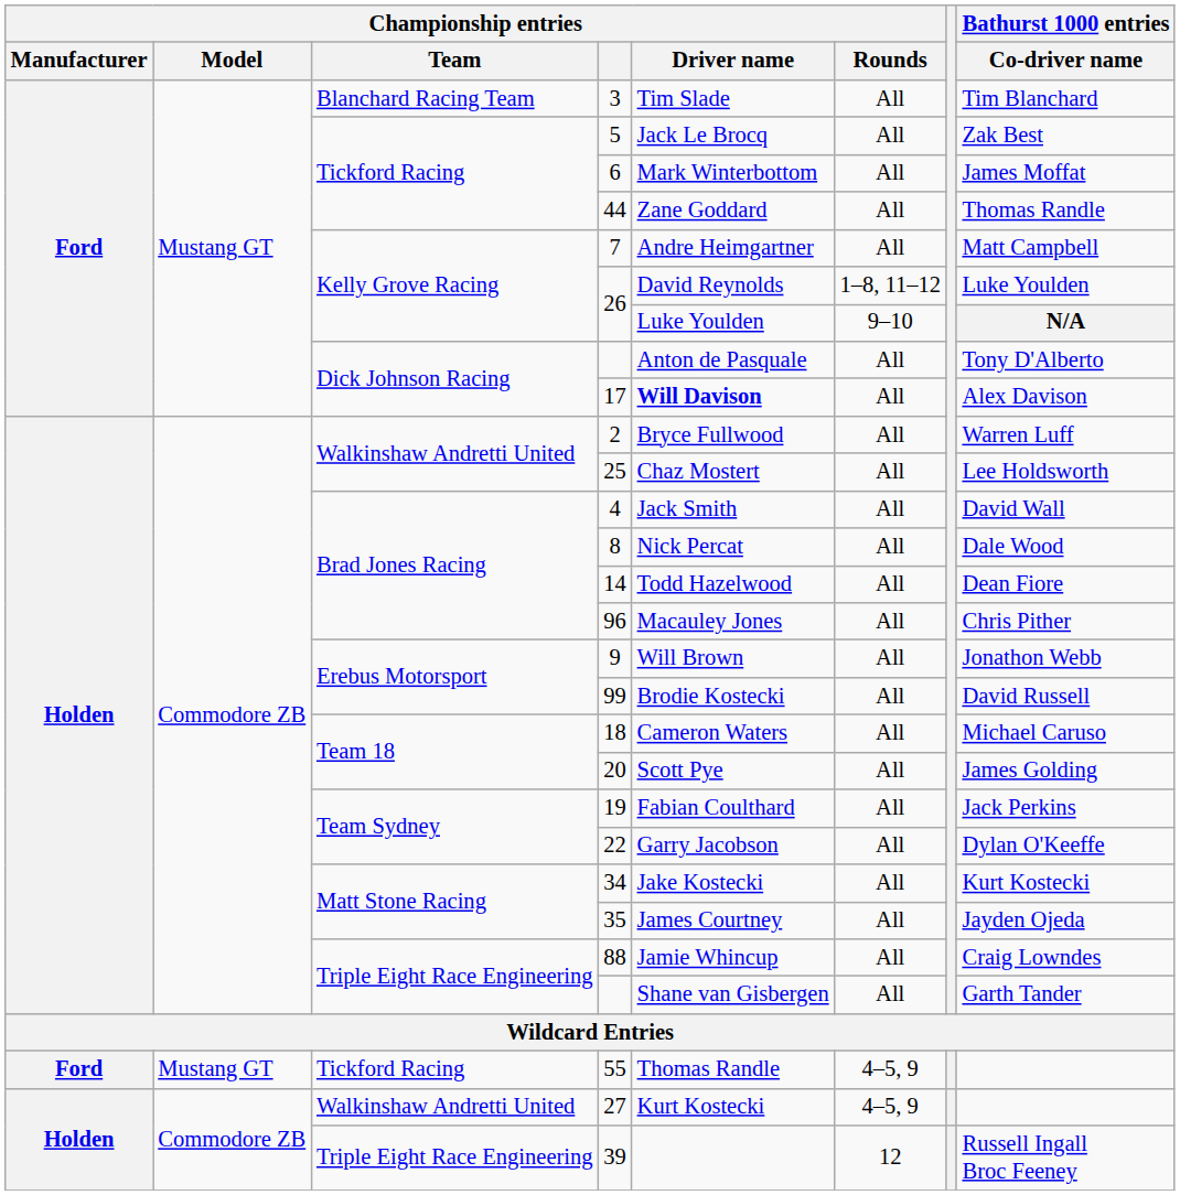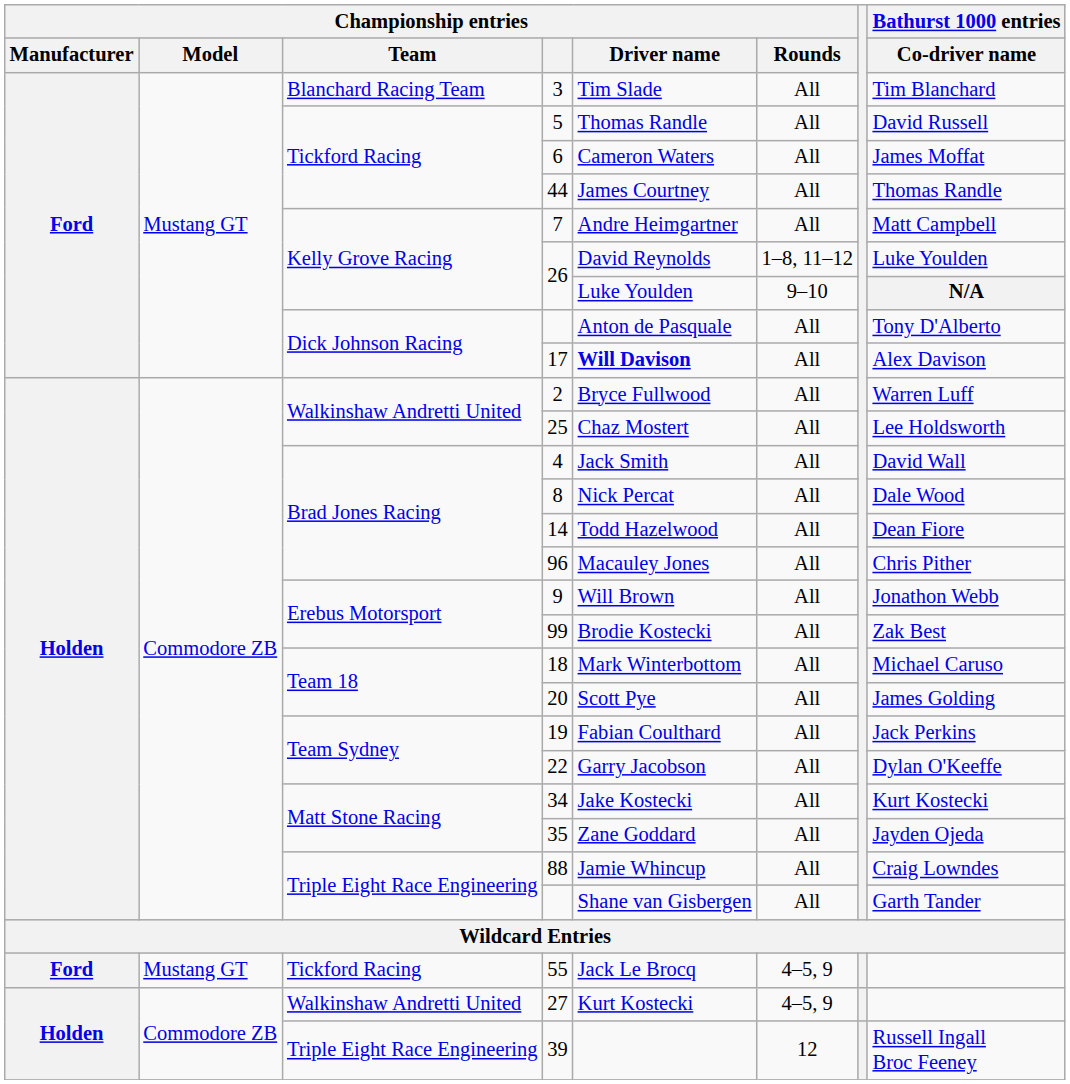5 | Championship entries / Driver name: Jack Le Brocq -> Thomas Randle
5 | Bathurst 1000 entries / Co-driver name: Zak Best -> David Russell
6 | Championship entries / Driver name: Mark Winterbottom -> Cameron Waters
44 | Championship entries / Driver name: Zane Goddard -> James Courtney
99 | Bathurst 1000 entries / Co-driver name: David Russell -> Zak Best
18 | Championship entries / Driver name: Cameron Waters -> Mark Winterbottom
35 | Championship entries / Driver name: James Courtney -> Zane Goddard
55 | Championship entries / Driver name: Thomas Randle -> Jack Le Brocq
